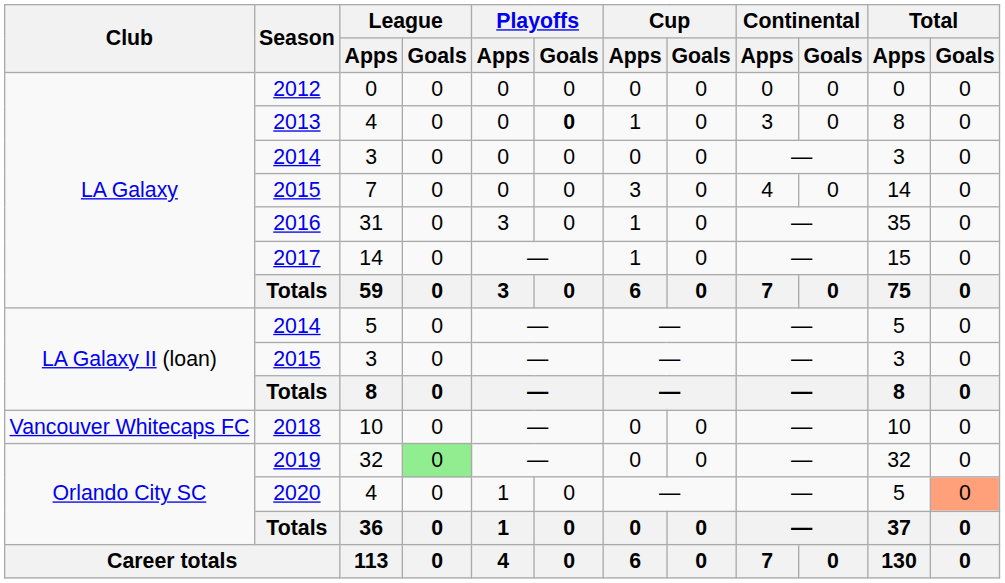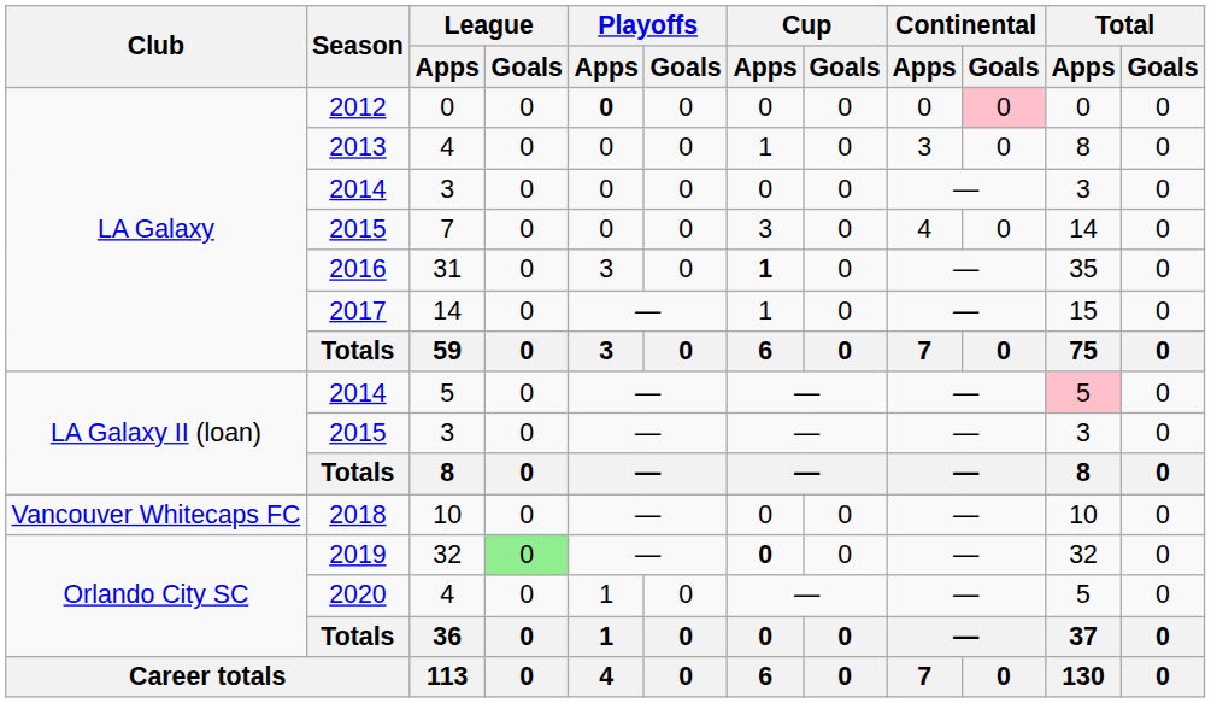2012 | Playoffs / Apps: normal -> bold
2012 | Continental / Goals: no background -> pink background
2013 | Playoffs / Goals: bold -> normal
2016 | Cup / Apps: normal -> bold
2014 / 5 | Total / Apps: no background -> pink background
2019 | Cup / Apps: normal -> bold
2020 | Total / Goals: lightsalmon background -> no background
